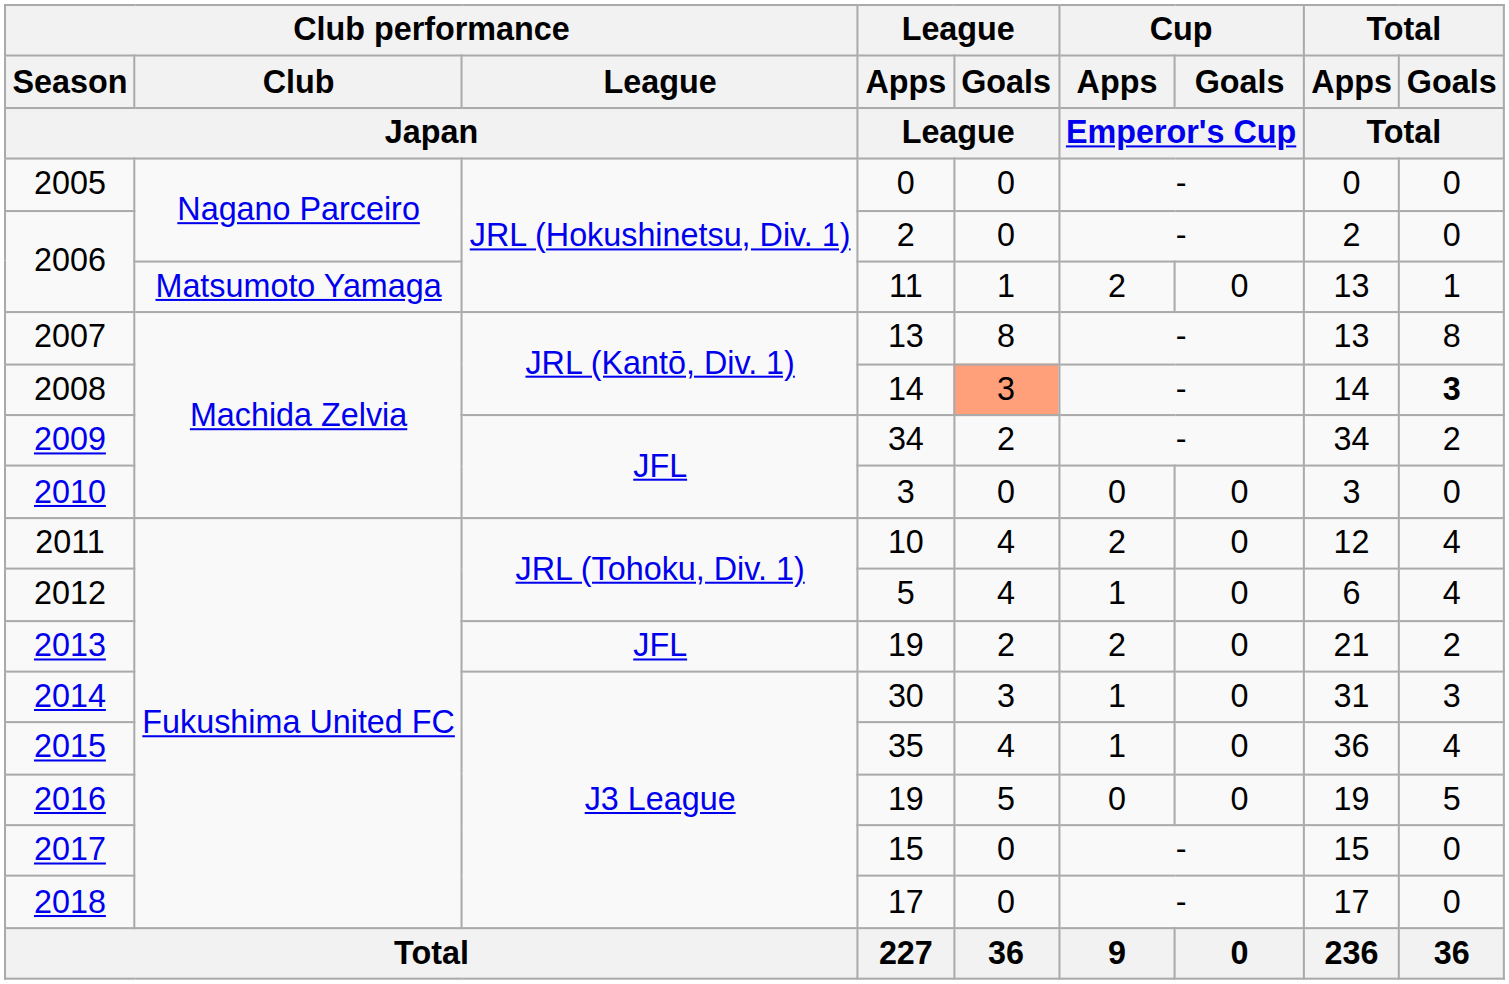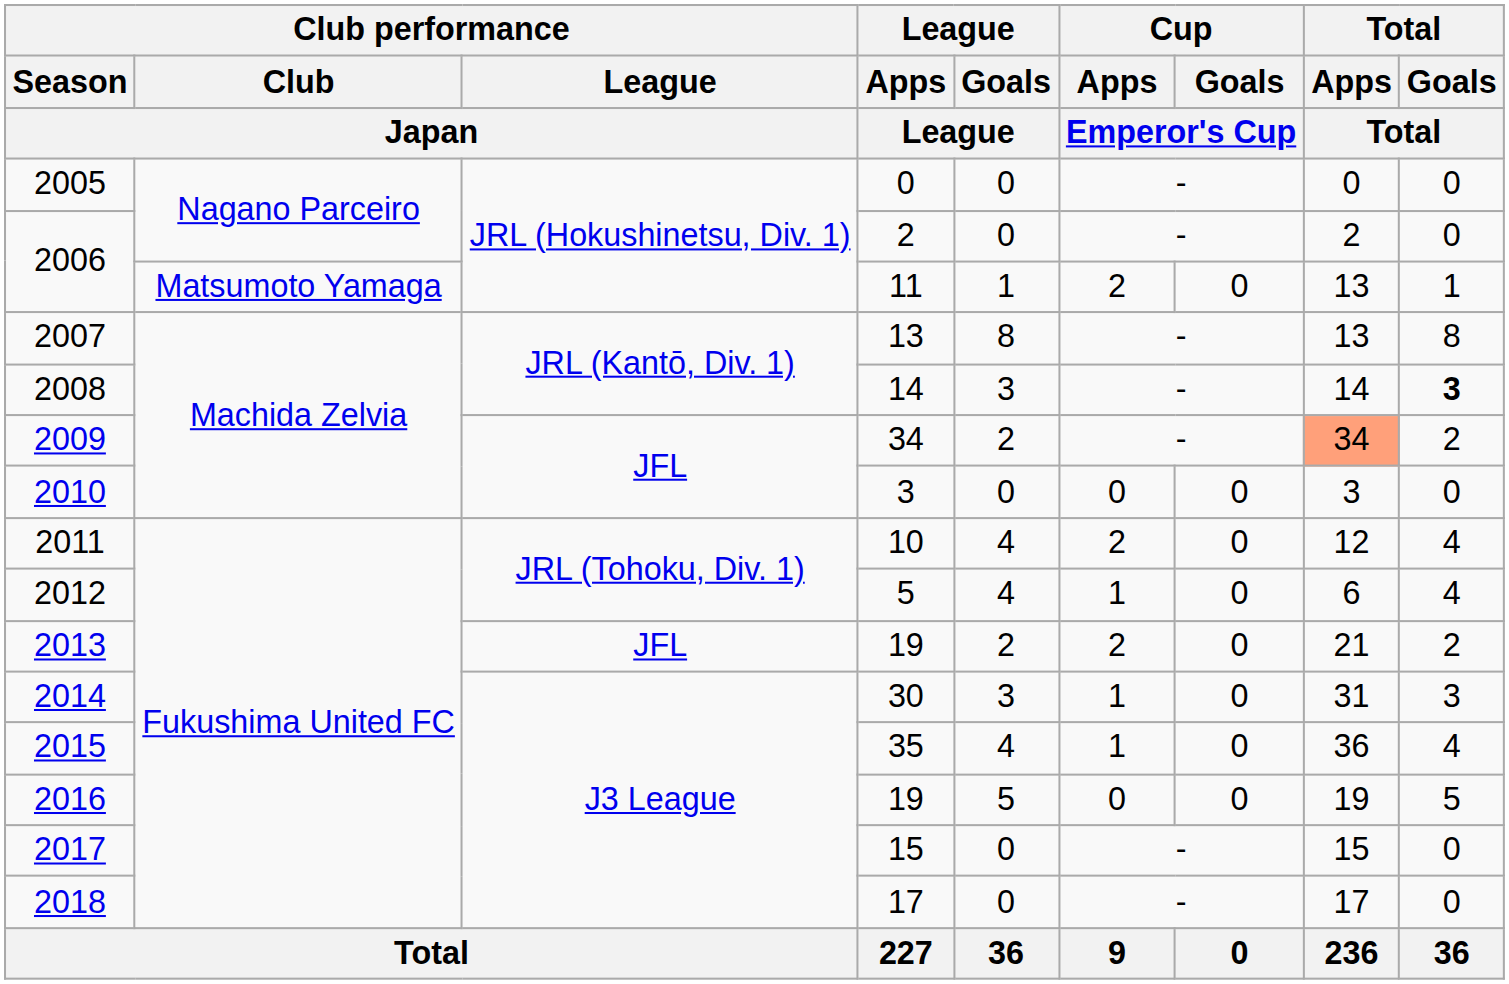2008 | League / Goals / League: lightsalmon background -> no background
2009 | Total / Apps / Total: no background -> lightsalmon background
